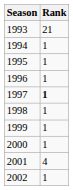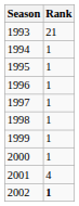1997 | Rank: bold -> normal
2002 | Rank: normal -> bold
